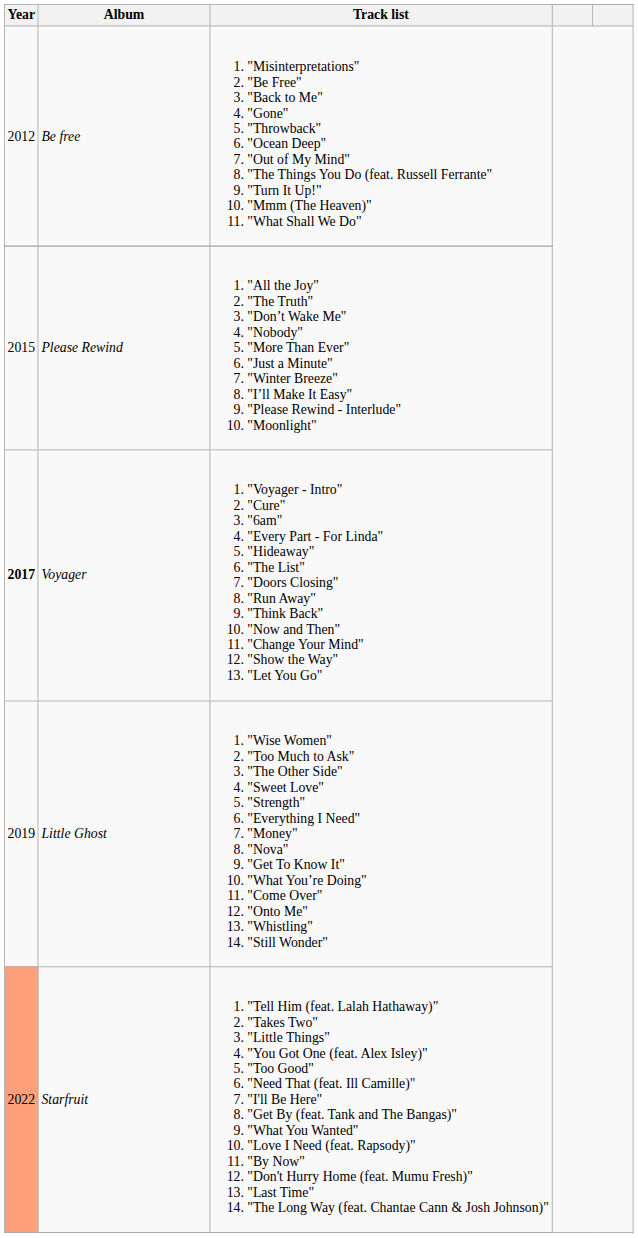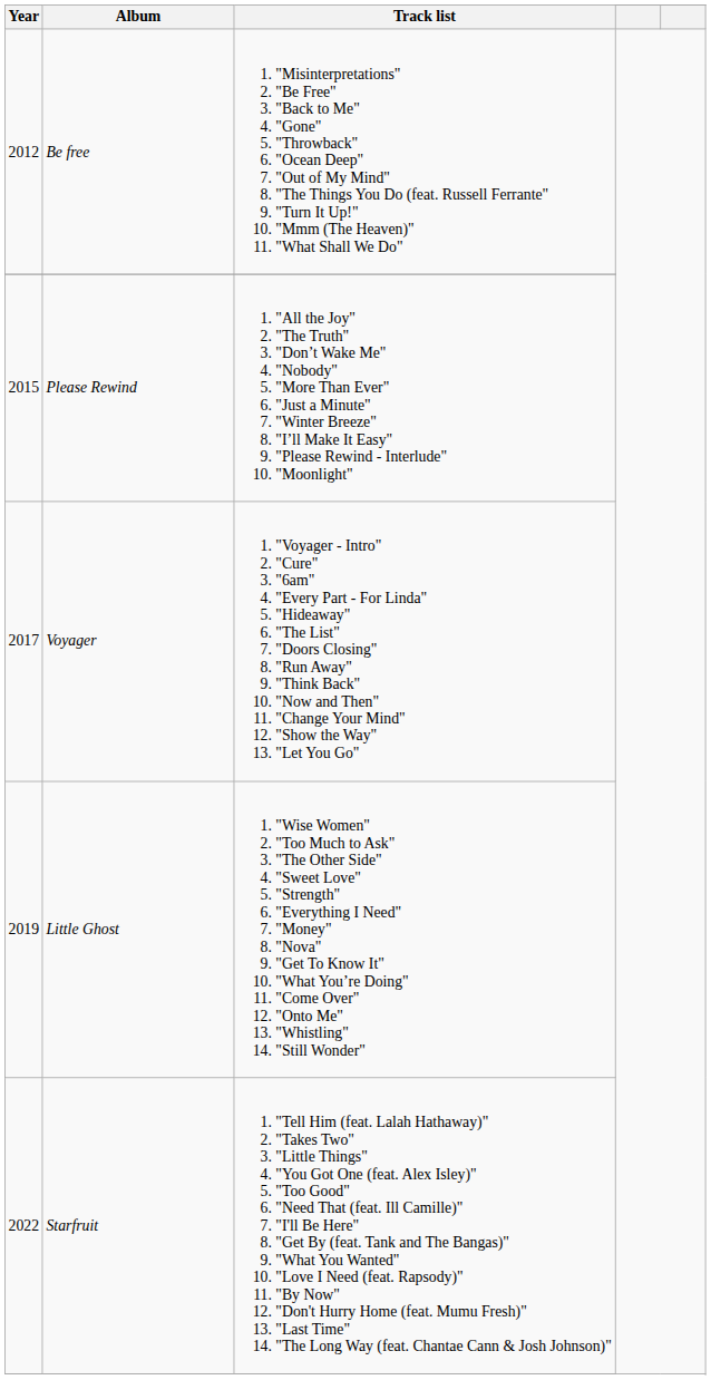Voyager | Year: bold -> normal
Starfruit | Year: lightsalmon background -> no background
